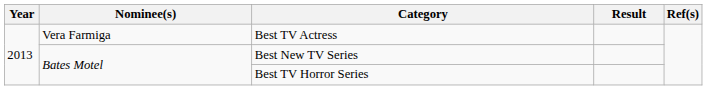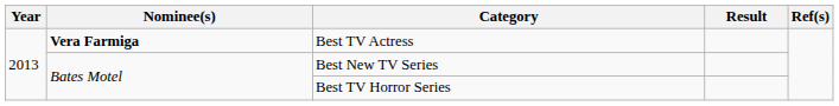Best TV Actress | Nominee(s): normal -> bold
